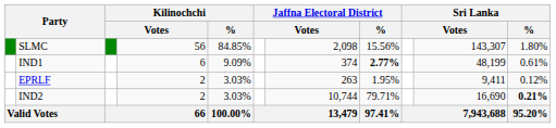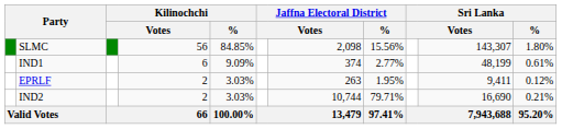IND1 | Jaffna Electoral District / %: bold -> normal
IND2 | Sri Lanka / %: bold -> normal
